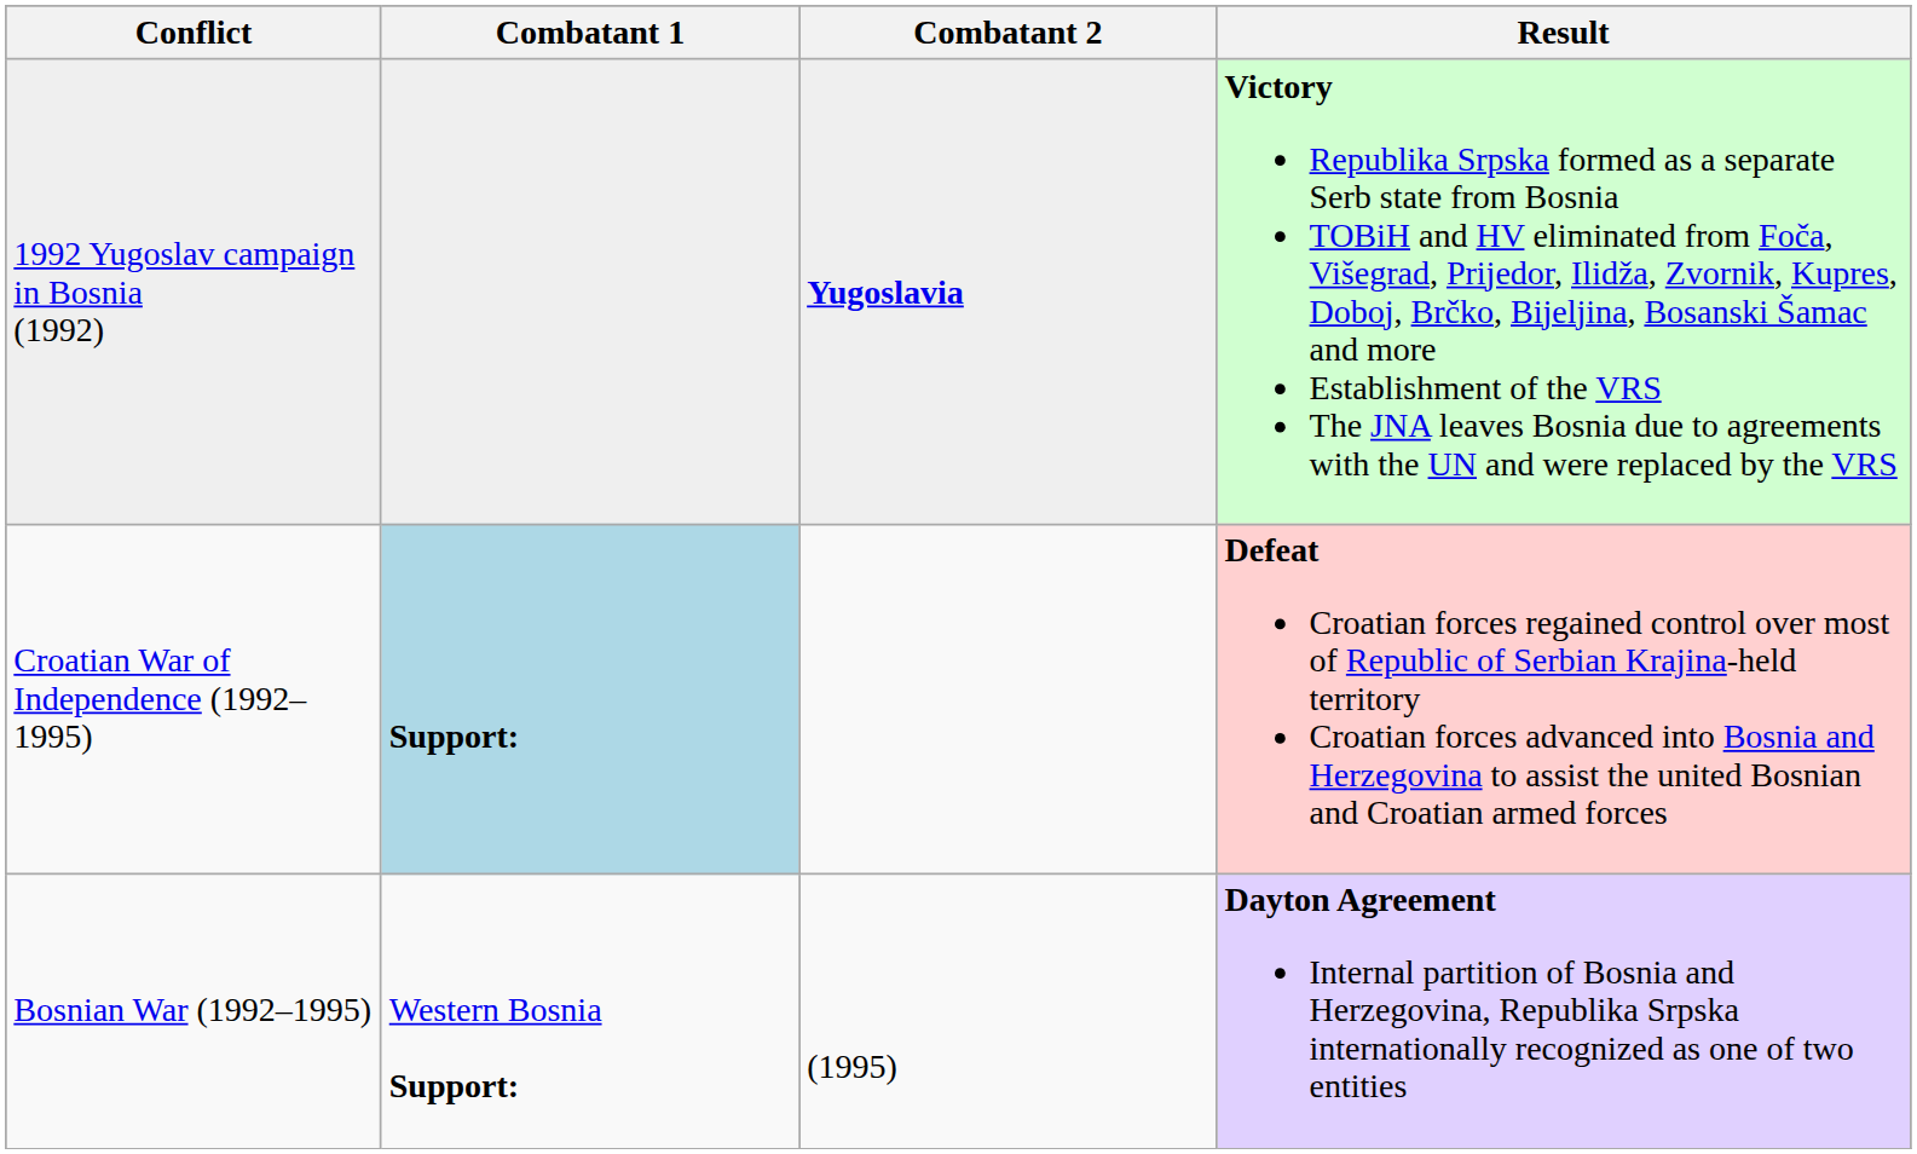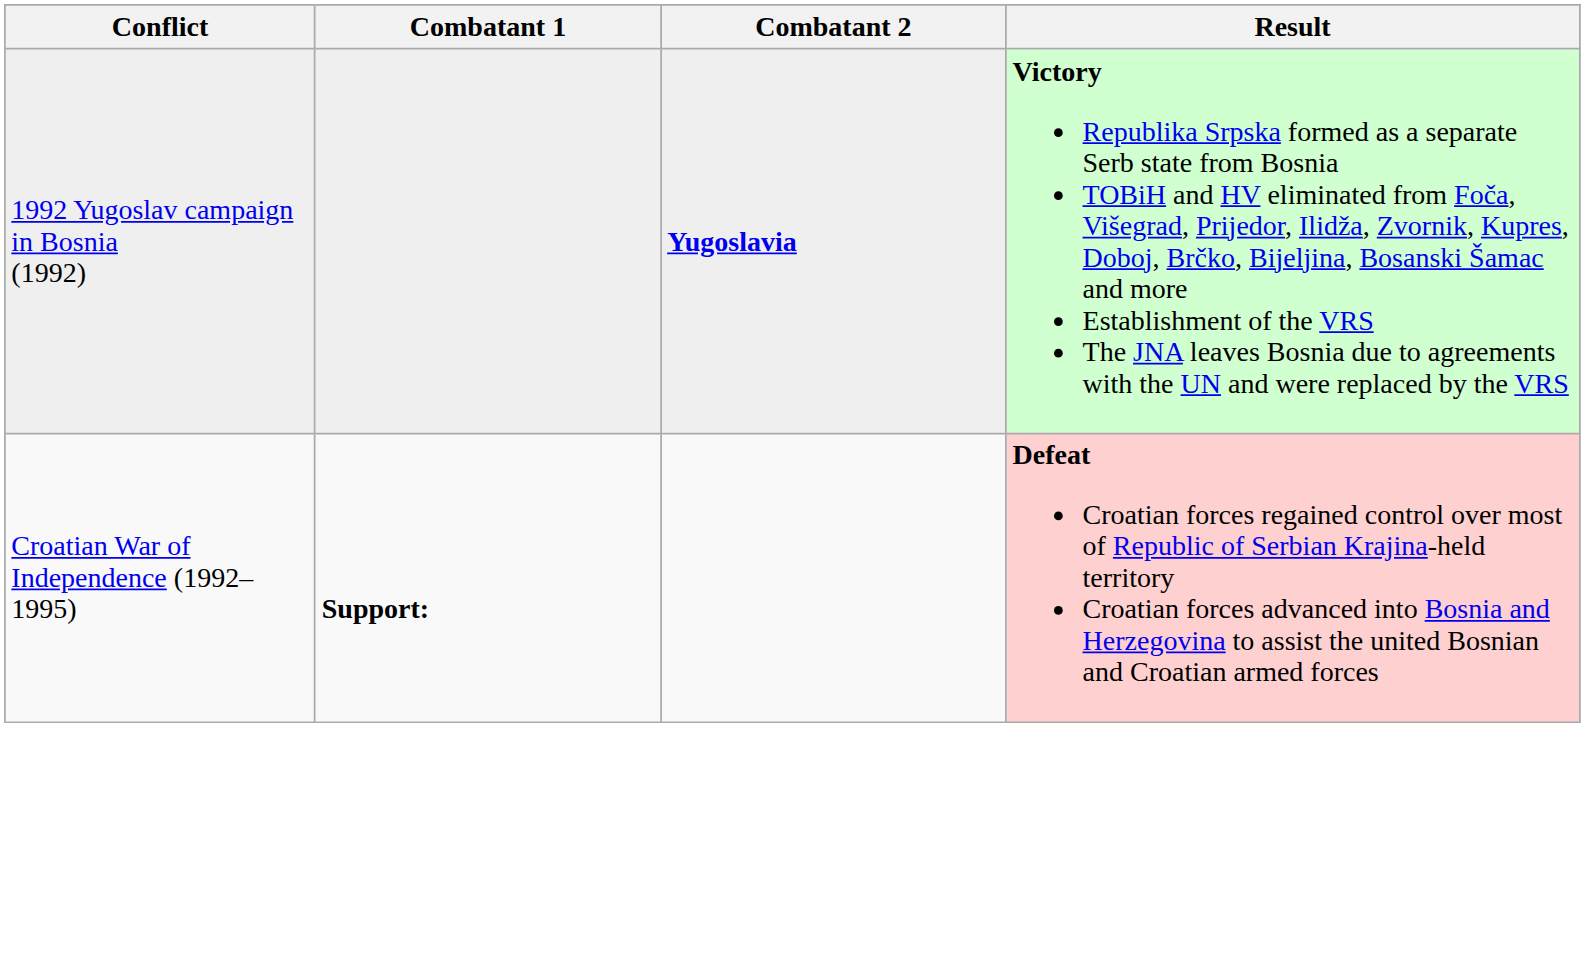Croatian War of Independence (1992–1995) | Combatant 1: lightblue background -> no background
- row: Bosnian War (1992–1995) | Western Bosnia Support: | (1995) | Dayton Agreement Internal partition of Bosnia and Herzegovina, Republika Srpska internationally recognized as one of two entities
